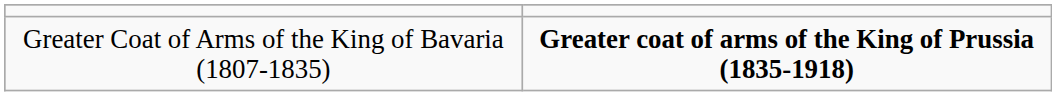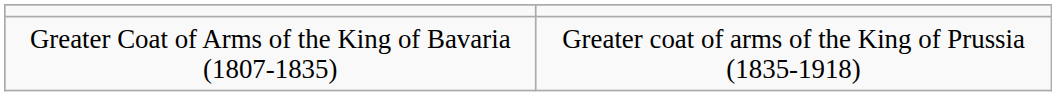Greater Coat of Arms of the King of Bavaria (1807-1835) | column 2: bold -> normal
